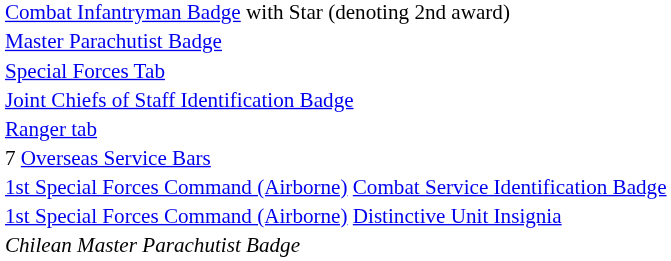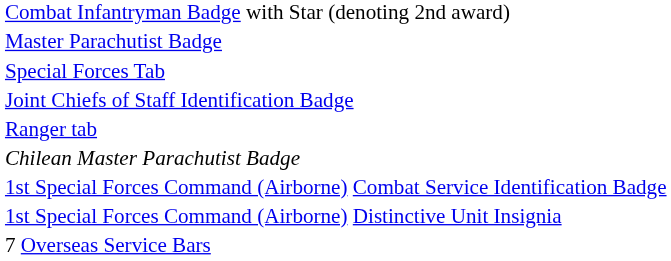row 6 | column 1: 7 Overseas Service Bars -> Chilean Master Parachutist Badge
row 9 | column 1: Chilean Master Parachutist Badge -> 7 Overseas Service Bars
